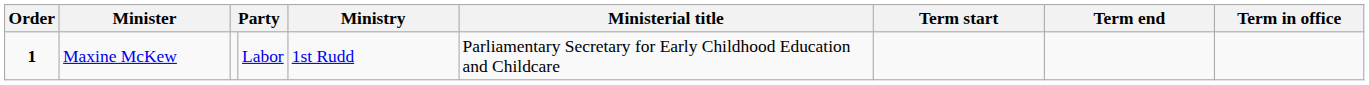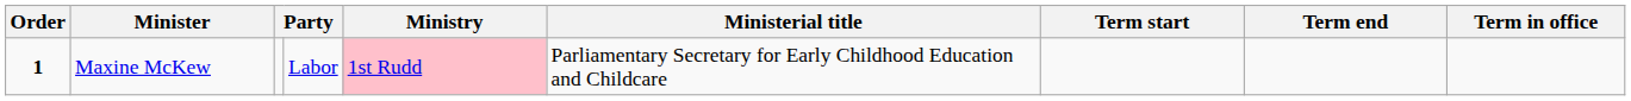Maxine McKew | Ministry: no background -> pink background
